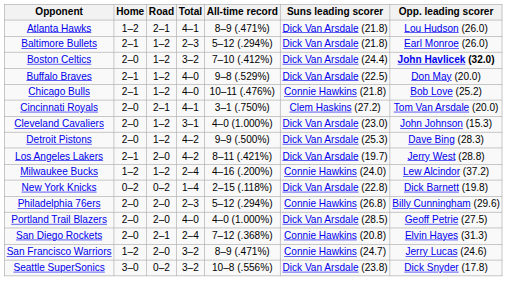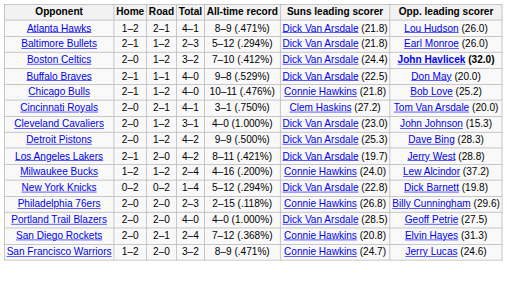Buffalo Braves | Road: 1–2 -> 1–1
New York Knicks | All-time record: 2–15 (.118%) -> 5–12 (.294%)
Philadelphia 76ers | All-time record: 5–12 (.294%) -> 2–15 (.118%)
- row: Seattle SuperSonics | 3–0 | 0–2 | 3–2 | 10–8 (.556%) | Dick Van Arsdale (23.8) | Dick Snyder (17.8)
